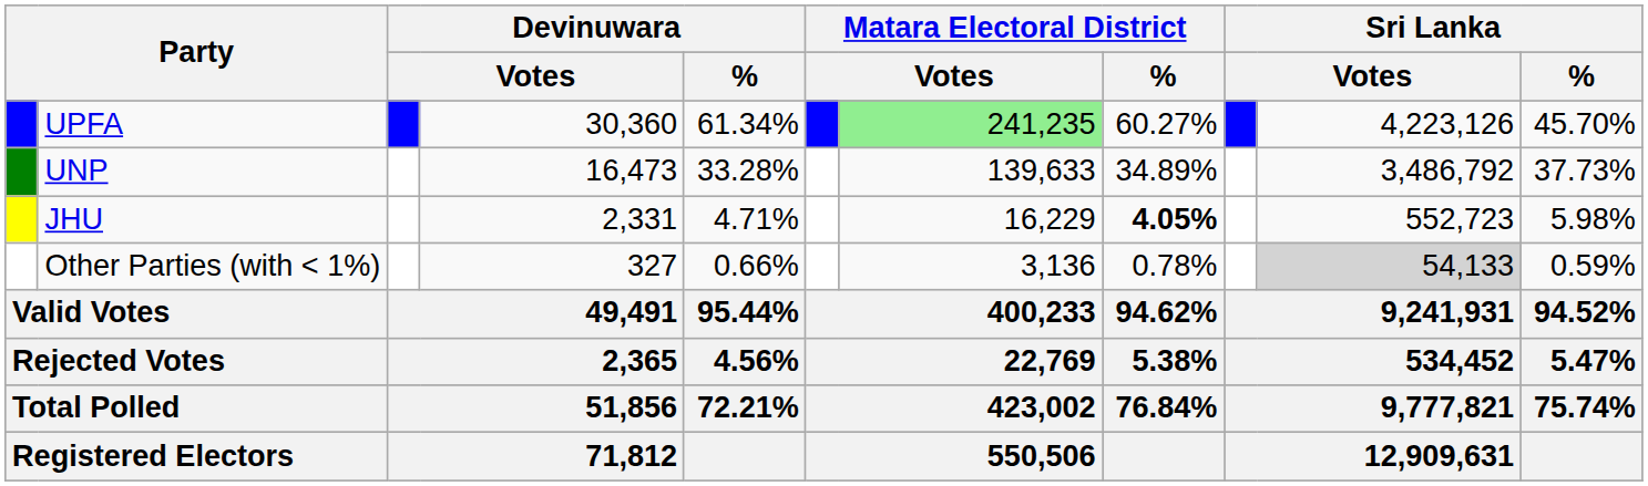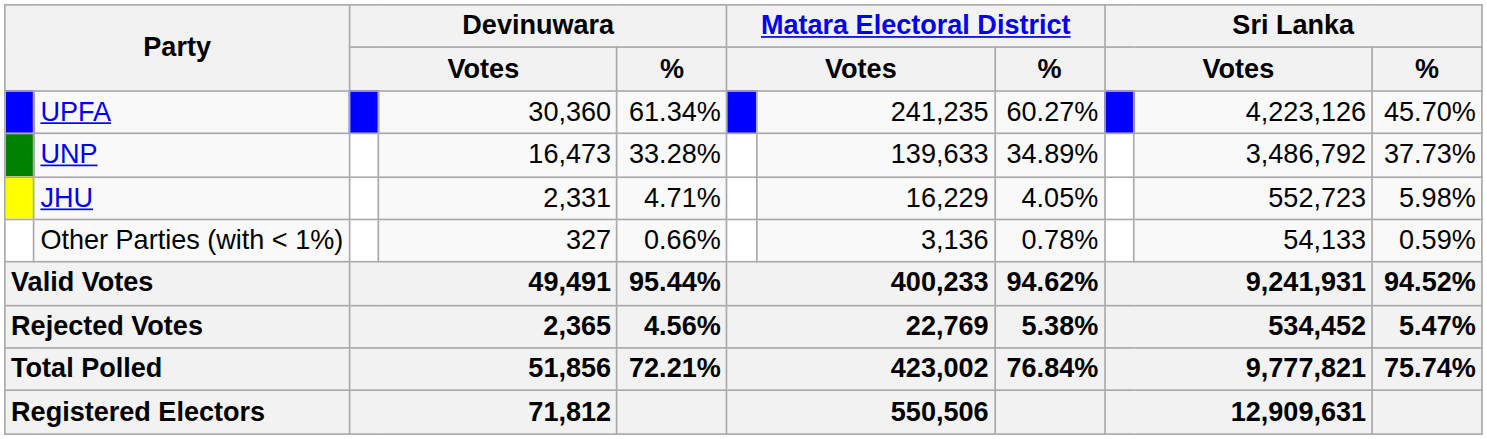UPFA | column 7: lightgreen background -> no background
JHU | Matara Electoral District / %: bold -> normal
Other Parties (with < 1%) | column 10: lightgrey background -> no background
